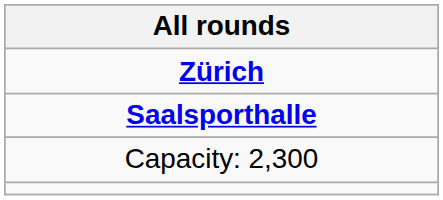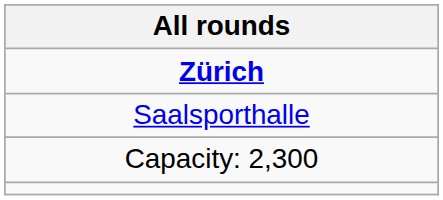row 3 | column 1: bold -> normal
